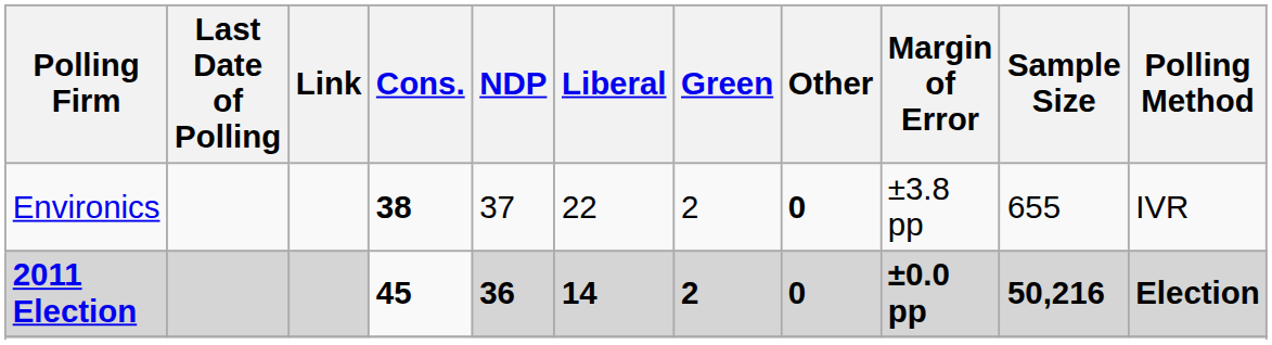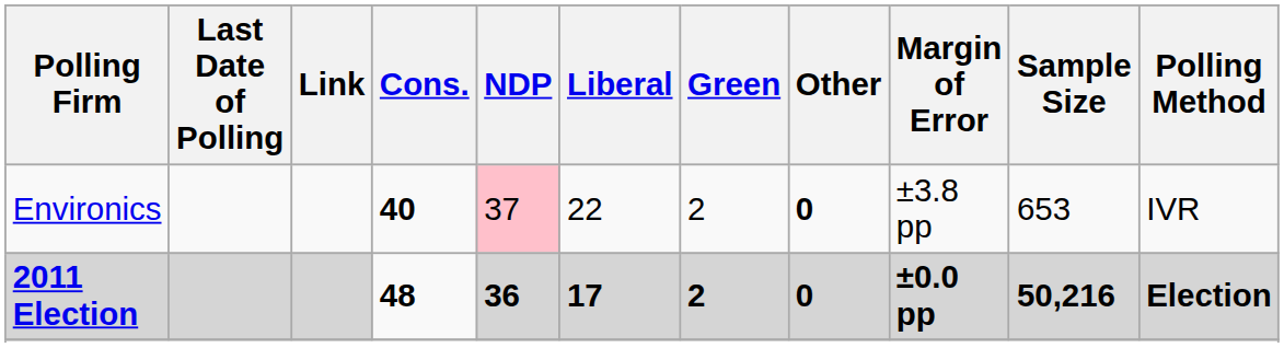Environics | Cons.: 38 -> 40
Environics | NDP: no background -> pink background
Environics | Sample Size: 655 -> 653
2011 Election | Cons.: 45 -> 48
2011 Election | Liberal: 14 -> 17
